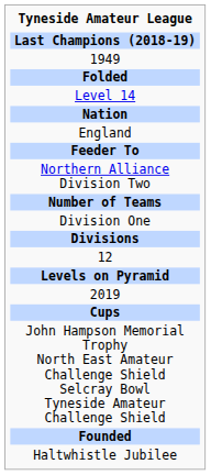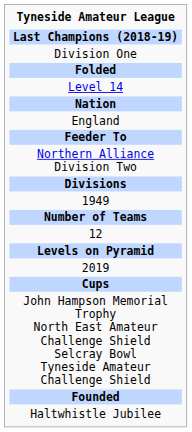row 3 | column 1: 1949 -> Division One
row 10 | column 1: Number of Teams -> Divisions
row 11 | column 1: Division One -> 1949
row 12 | column 1: Divisions -> Number of Teams
